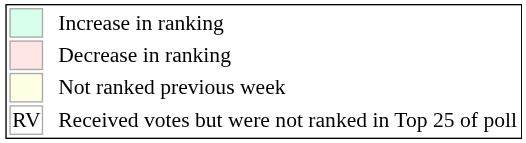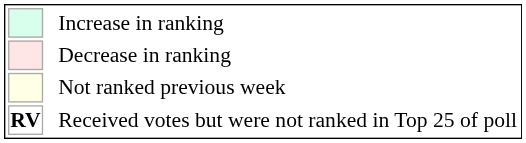Received votes but were not ranked in Top 25 of poll | column 1: normal -> bold
